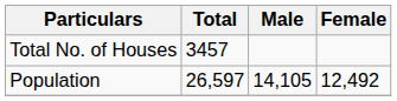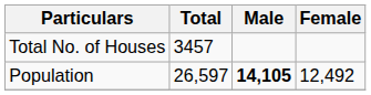Population | Male: normal -> bold
